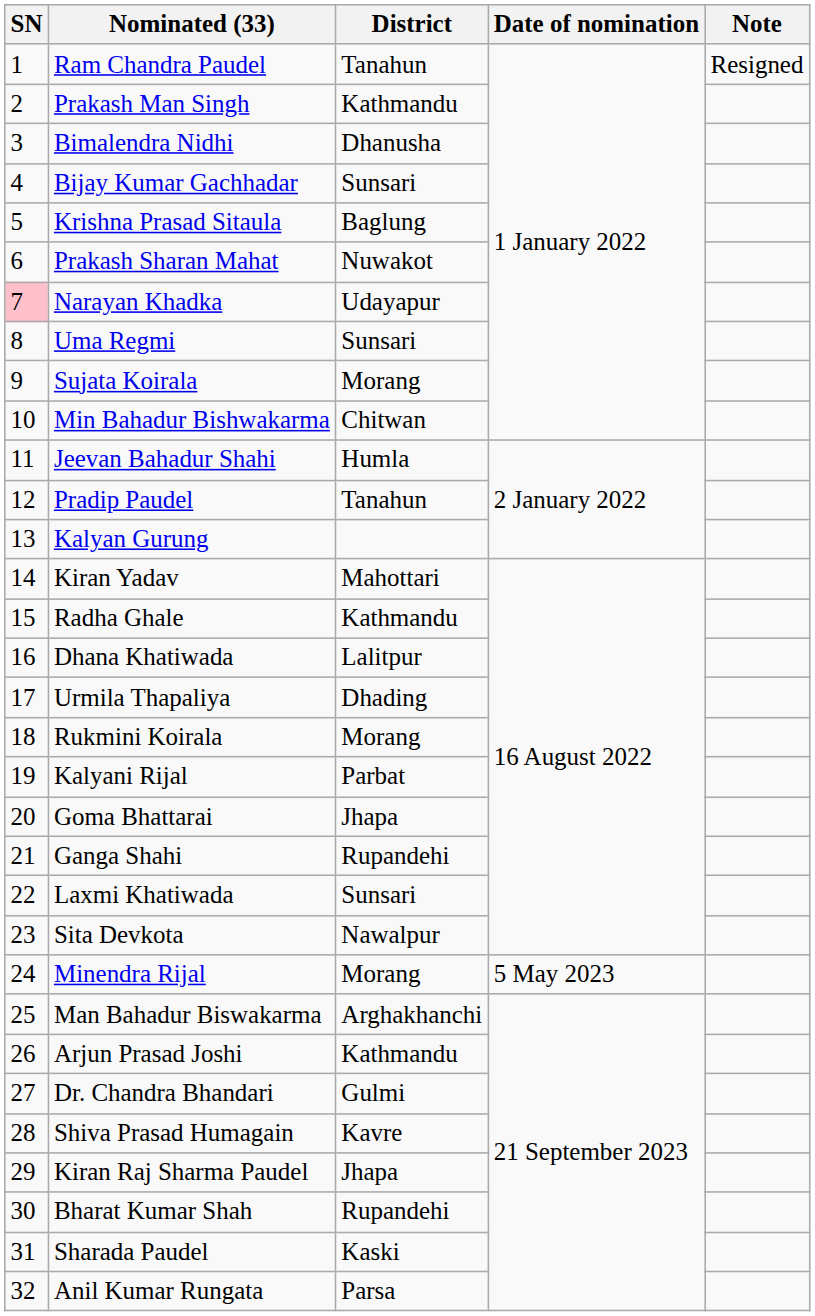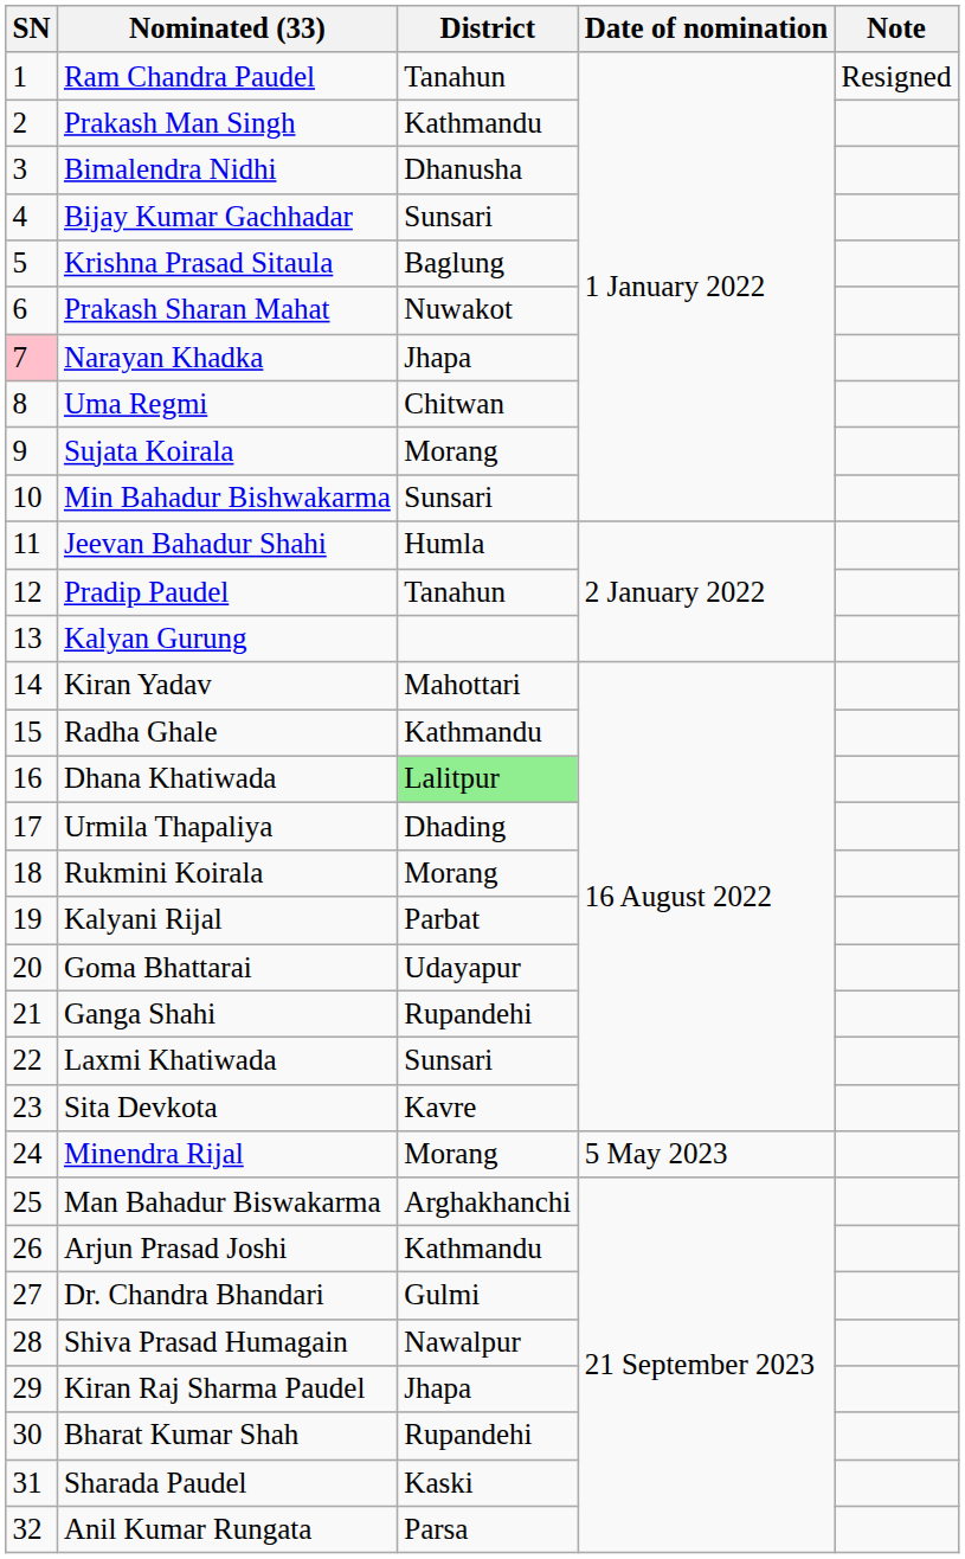Narayan Khadka | District: Udayapur -> Jhapa
Uma Regmi | District: Sunsari -> Chitwan
Min Bahadur Bishwakarma | District: Chitwan -> Sunsari
Dhana Khatiwada | District: no background -> lightgreen background
Goma Bhattarai | District: Jhapa -> Udayapur
Sita Devkota | District: Nawalpur -> Kavre
Shiva Prasad Humagain | District: Kavre -> Nawalpur
